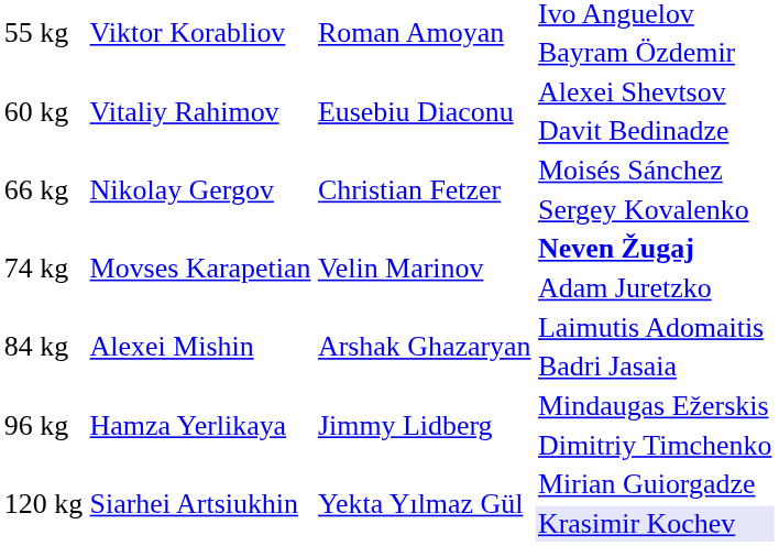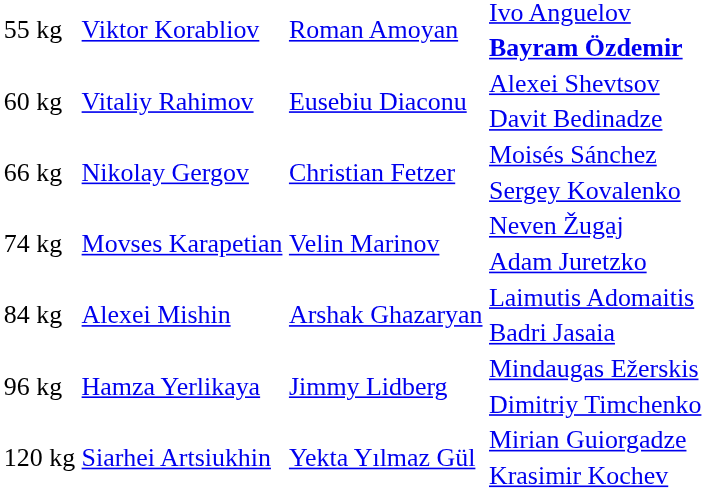Bayram Özdemir | column 4: normal -> bold
Neven Žugaj | column 4: bold -> normal
Krasimir Kochev | column 4: lavender background -> no background
